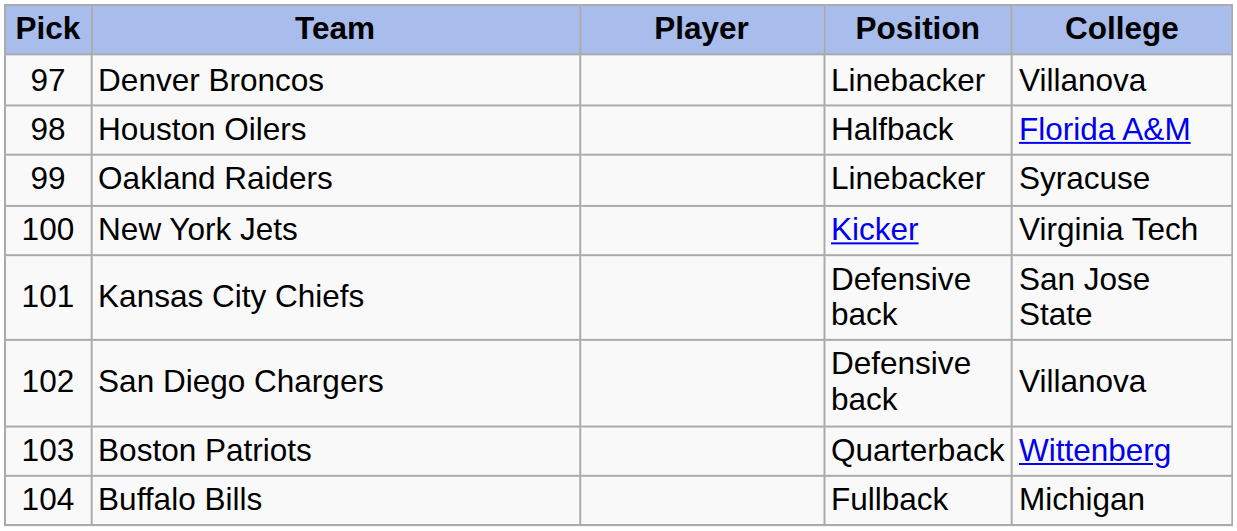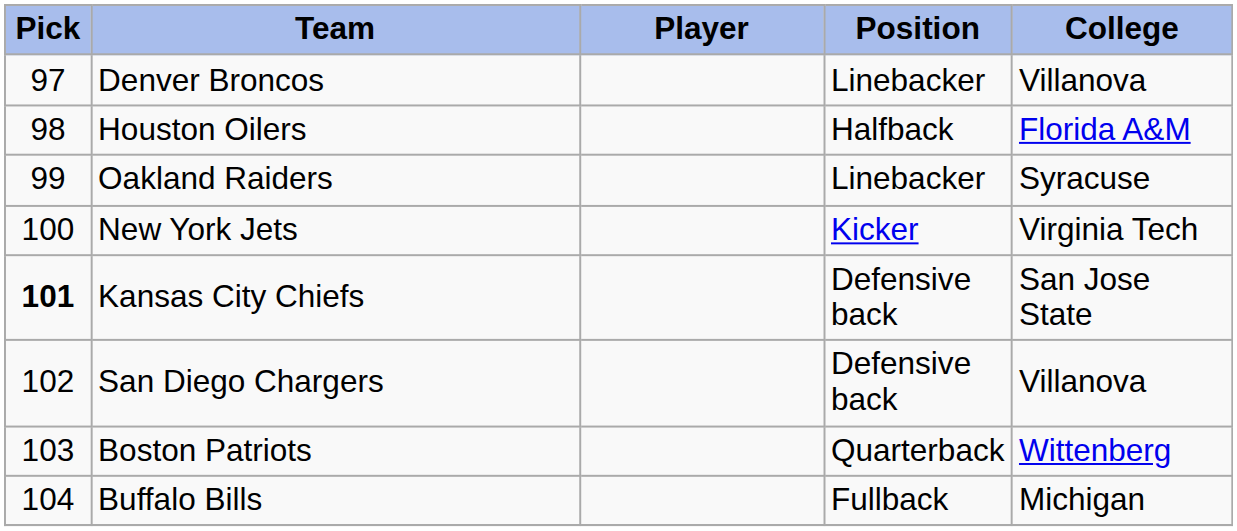Kansas City Chiefs | Pick: normal -> bold
